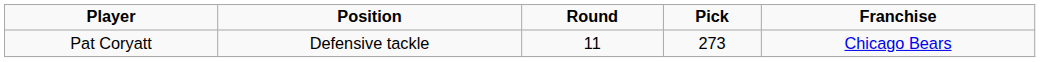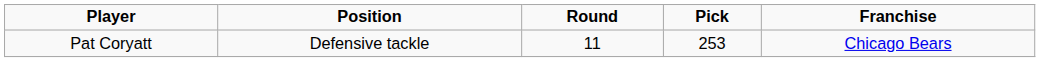Pat Coryatt | Pick: 273 -> 253
